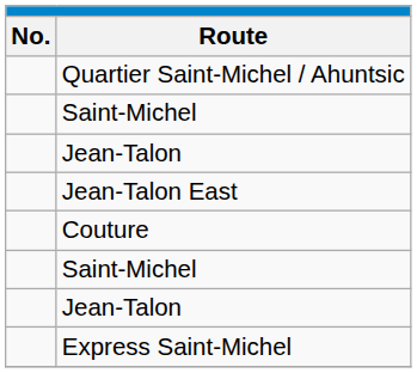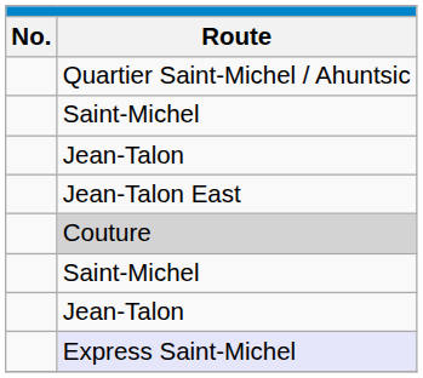Couture | Route: no background -> lightgrey background
Express Saint-Michel | Route: no background -> lavender background
